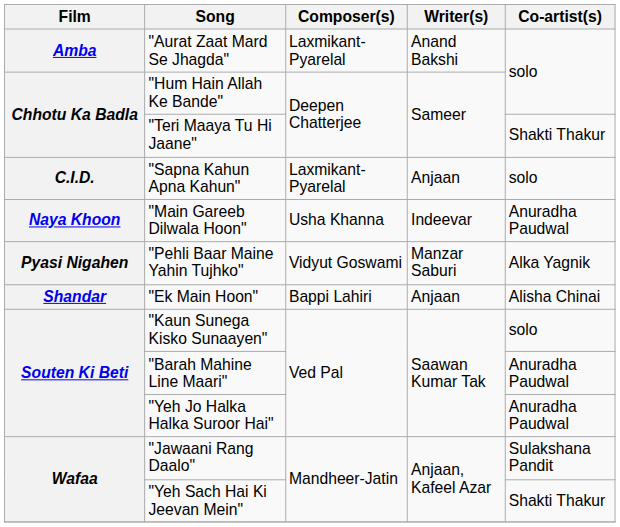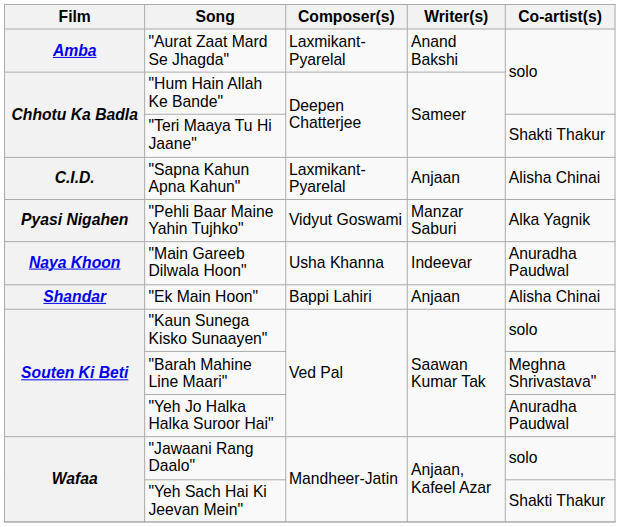"Sapna Kahun Apna Kahun" | Co-artist(s): solo -> Alisha Chinai
rows swapped: "Main Gareeb Dilwala Hoon" <-> "Pehli Baar Maine Yahin Tujhko"
"Barah Mahine Line Maari" | Co-artist(s): Anuradha Paudwal -> Meghna Shrivastava"
"Jawaani Rang Daalo" | Co-artist(s): Sulakshana Pandit -> solo
